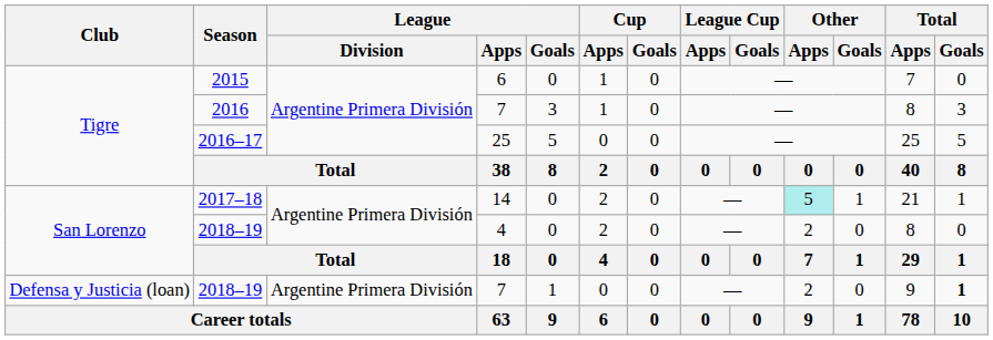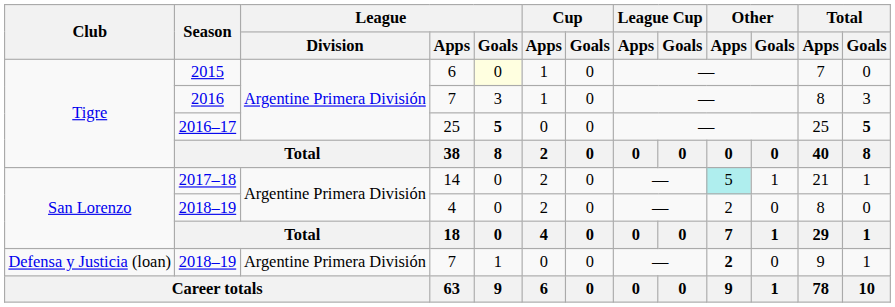2015 | League / Goals: no background -> lightyellow background
2016–17 | League / Goals: normal -> bold
2016–17 | Total / Goals: normal -> bold
2018–19 / 7 | Other / Apps: normal -> bold
2018–19 / 7 | Total / Goals: bold -> normal
